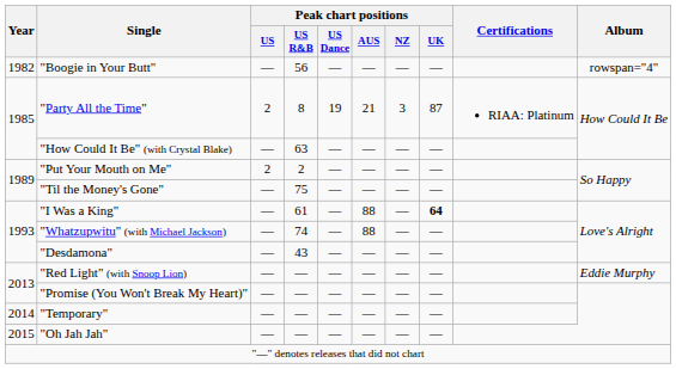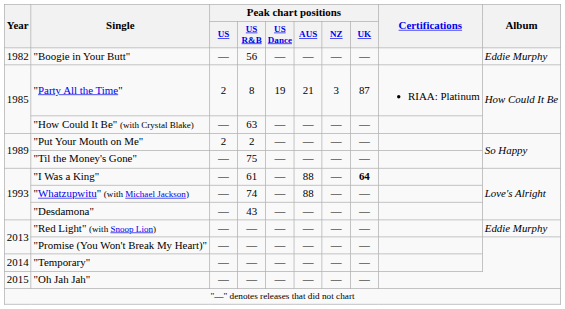"Boogie in Your Butt" | Album: rowspan="4" -> Eddie Murphy
